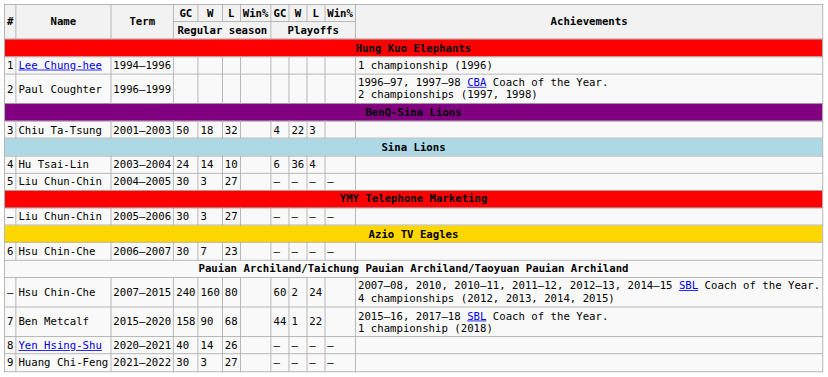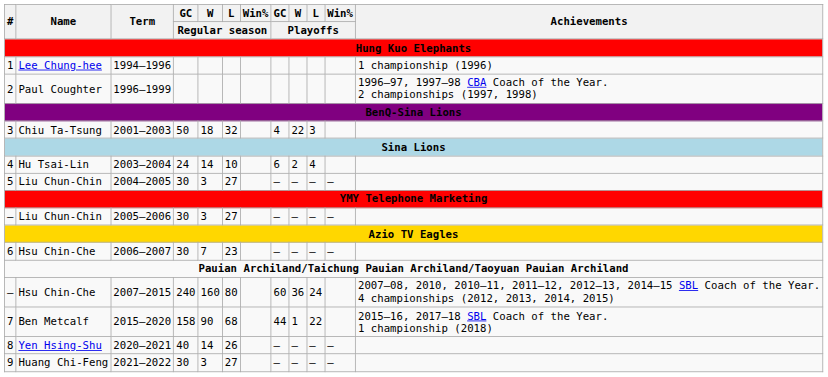2003–2004 | W / Playoffs: 36 -> 2
2007–2015 | W / Playoffs: 2 -> 36
